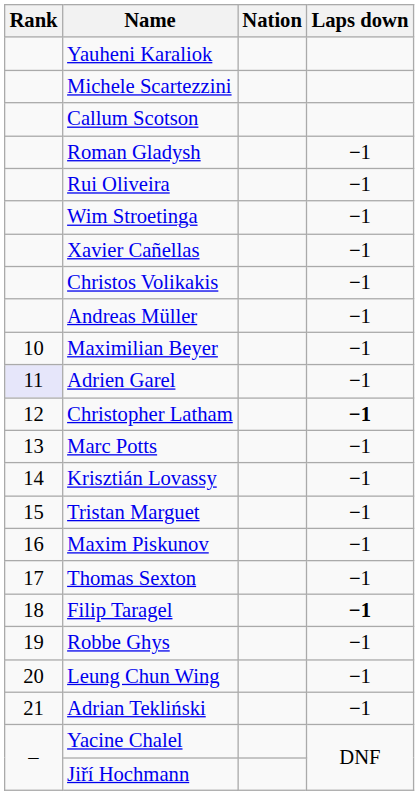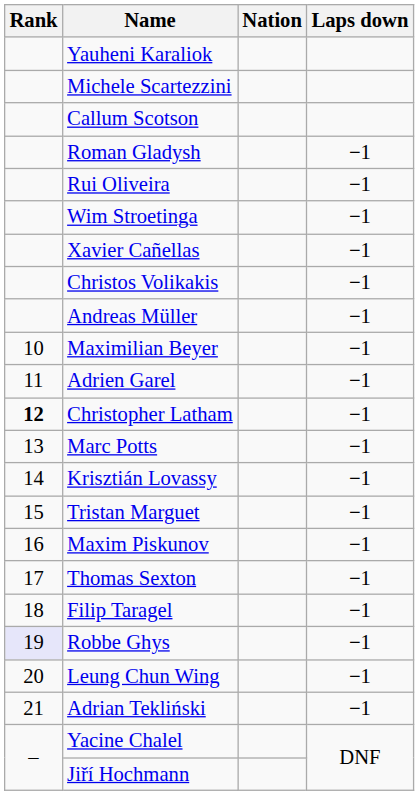Adrien Garel | Rank: lavender background -> no background
Christopher Latham | Rank: normal -> bold
Christopher Latham | Laps down: bold -> normal
Filip Taragel | Laps down: bold -> normal
Robbe Ghys | Rank: no background -> lavender background
